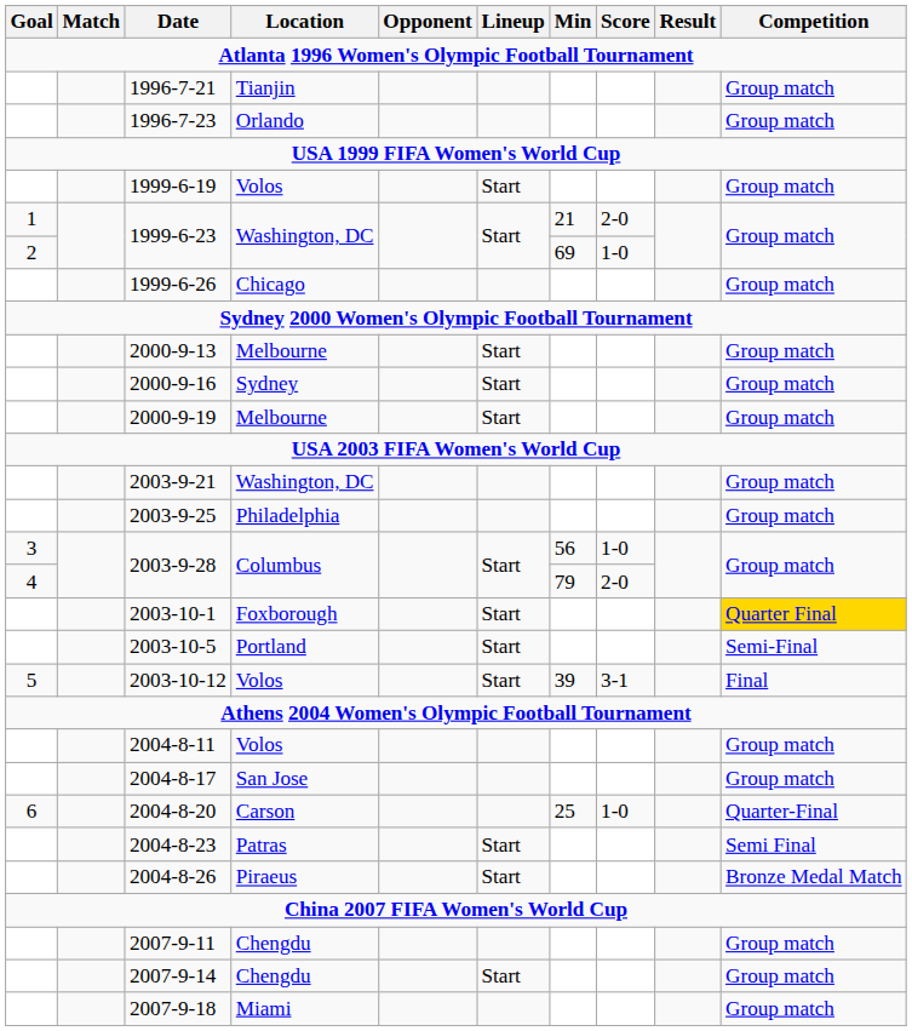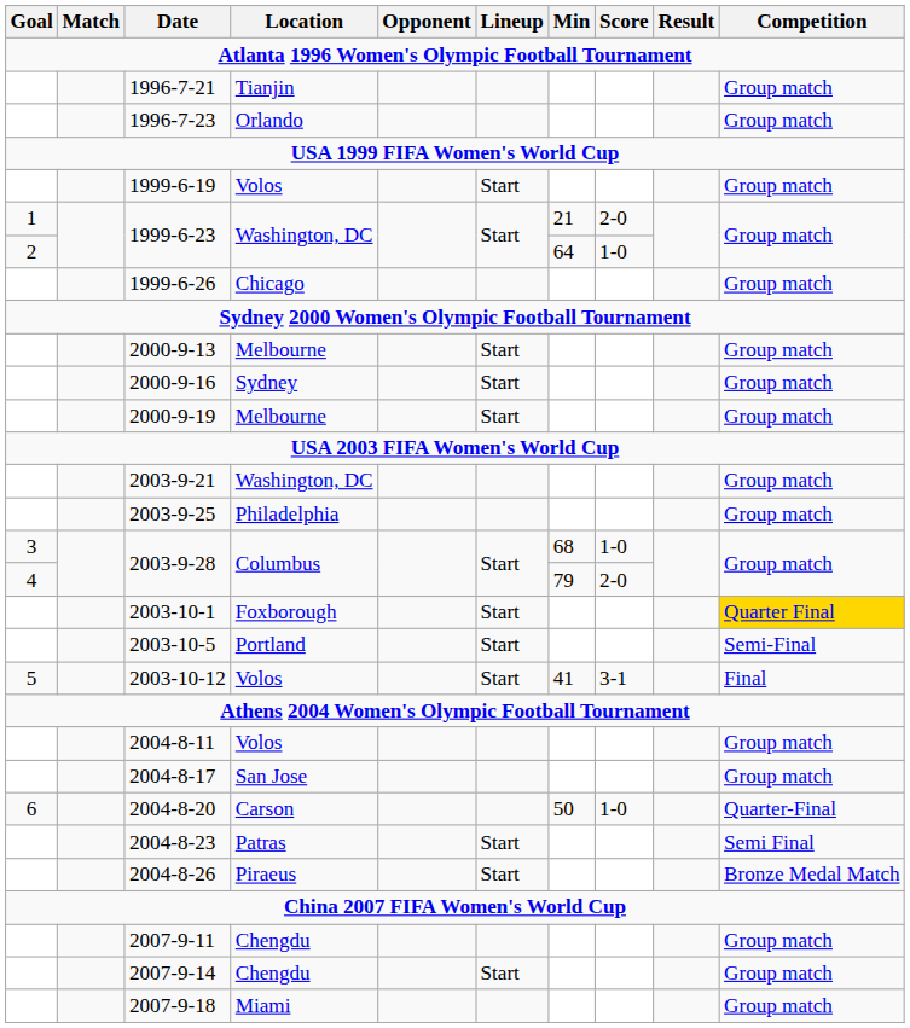2 / 1999-6-23 | Min: 69 -> 64
3 / 2003-9-28 | Min: 56 -> 68
2003-10-12 | Min: 39 -> 41
2004-8-20 | Min: 25 -> 50
